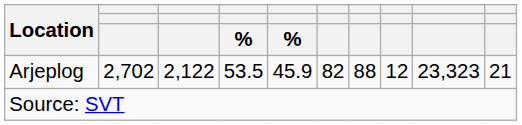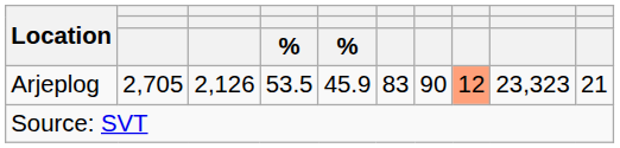Arjeplog | column 2: 2,702 -> 2,705
Arjeplog | column 3: 2,122 -> 2,126
Arjeplog | column 6: 82 -> 83
Arjeplog | column 7: 88 -> 90
Arjeplog | column 8: no background -> lightsalmon background
